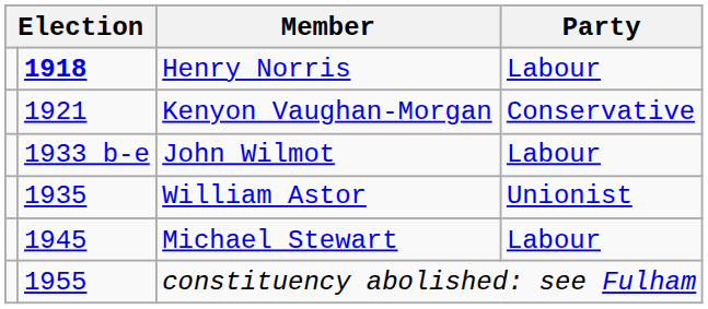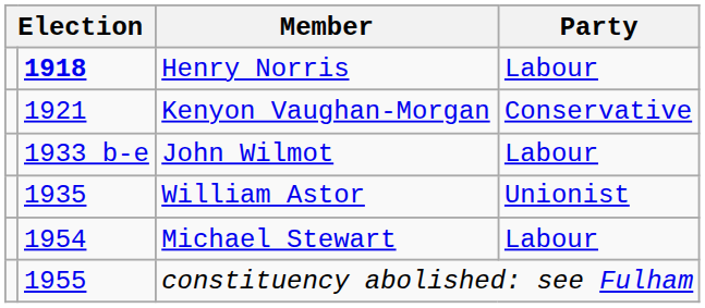Michael Stewart | column 2: 1945 -> 1954
